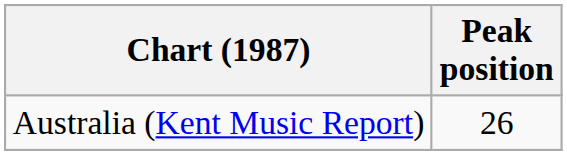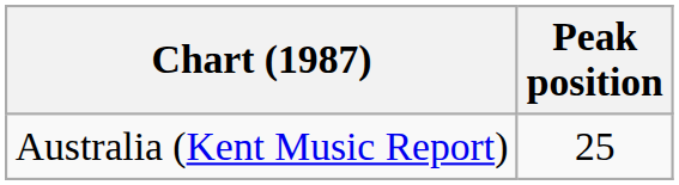Australia (Kent Music Report) | Peak position: 26 -> 25
